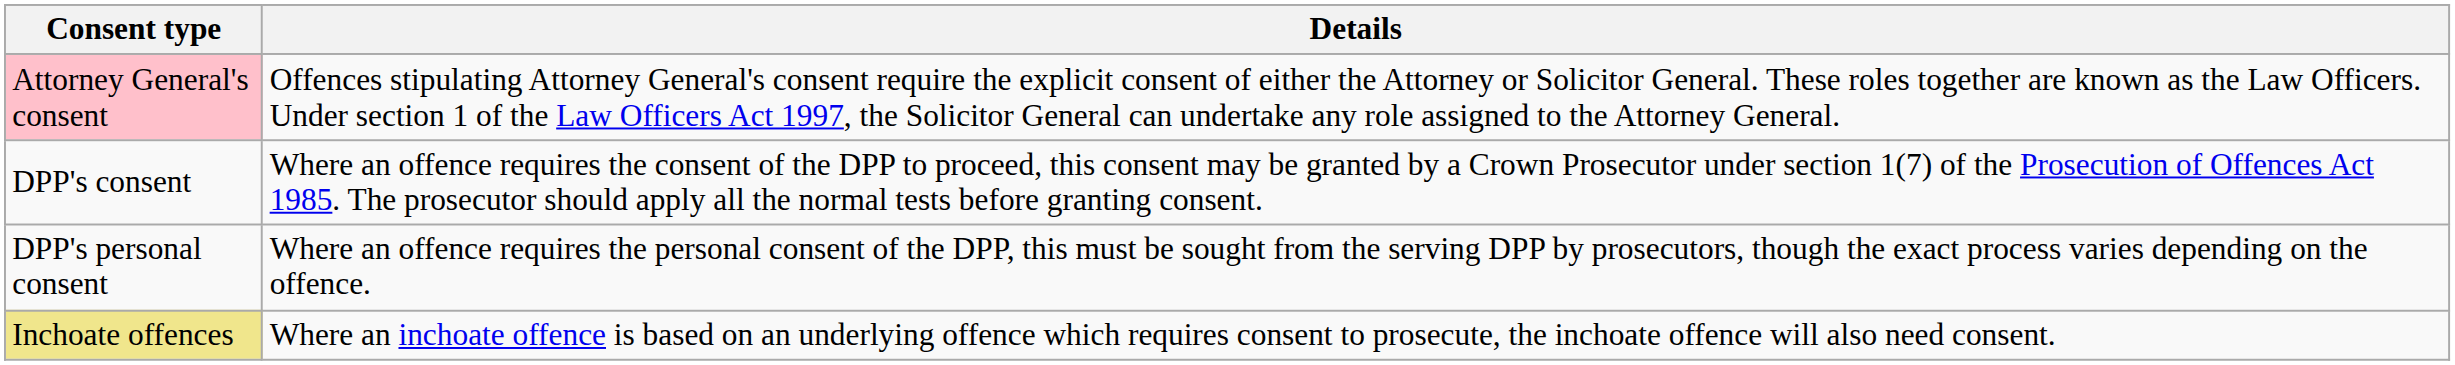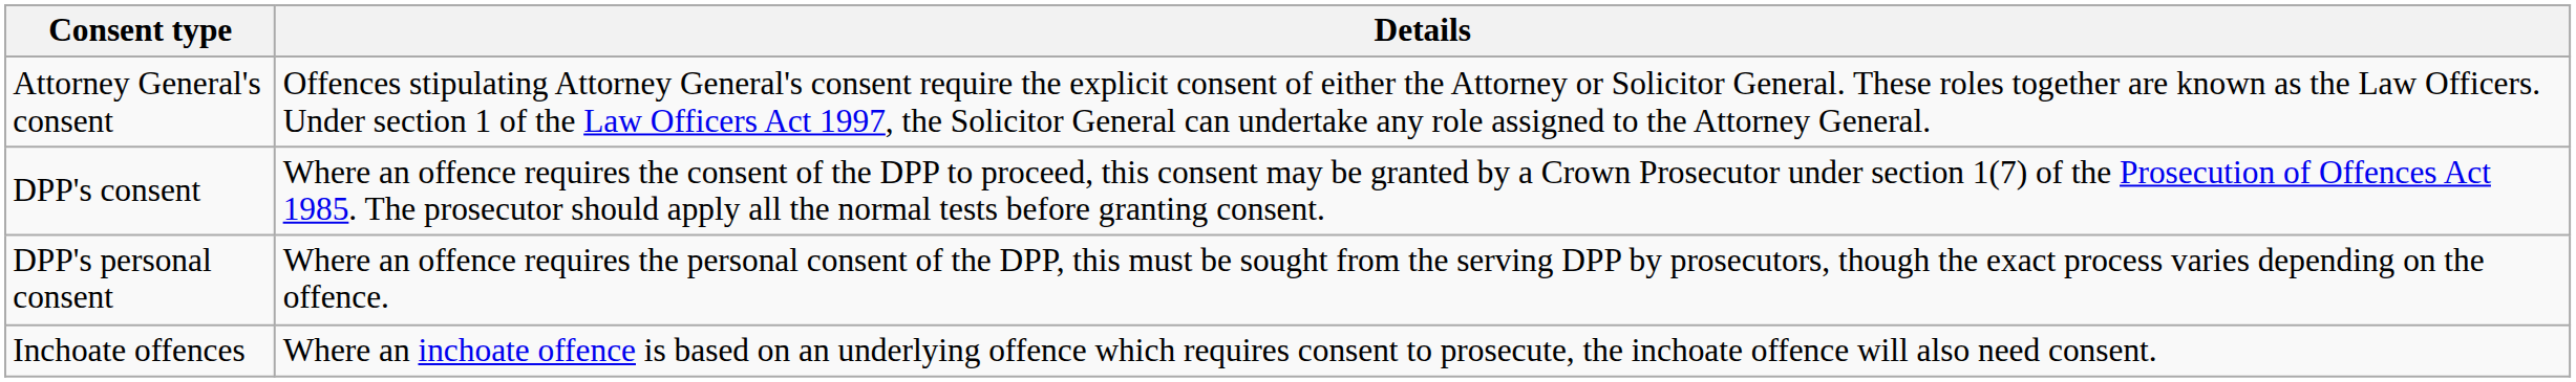Attorney General's consent | Consent type: pink background -> no background
Inchoate offences | Consent type: khaki background -> no background
